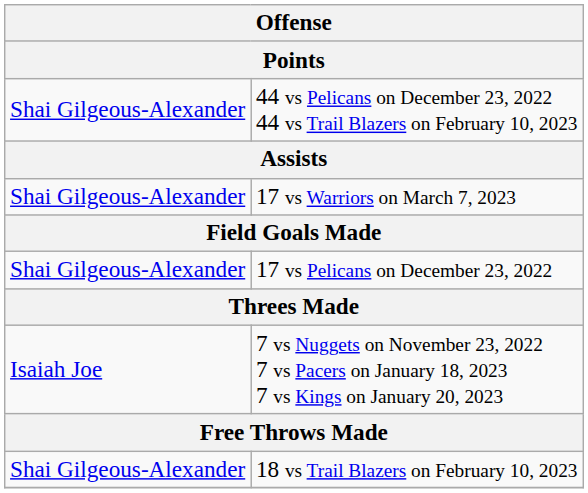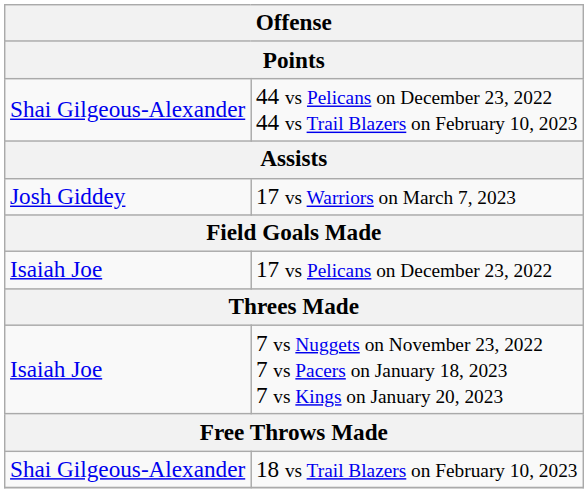17 vs Warriors on March 7, 2023 | column 1: Shai Gilgeous-Alexander -> Josh Giddey
17 vs Pelicans on December 23, 2022 | column 1: Shai Gilgeous-Alexander -> Isaiah Joe
